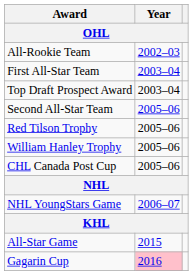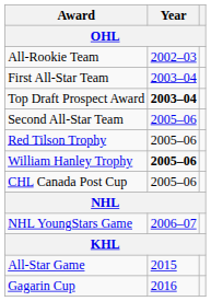Top Draft Prospect Award | Year: normal -> bold
William Hanley Trophy | Year: normal -> bold
Gagarin Cup | Year: pink background -> no background
